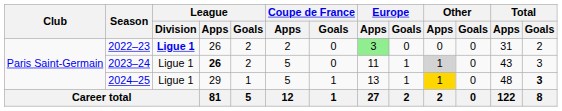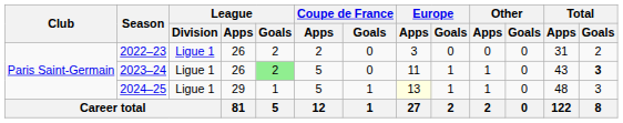2022–23 | League / Division: bold -> normal
2022–23 | Europe / Apps: lightgreen background -> no background
2023–24 | League / Apps: bold -> normal
2023–24 | League / Goals: no background -> lightgreen background
2023–24 | Other / Apps: lightgrey background -> no background
2023–24 | Total / Goals: normal -> bold
2024–25 | Europe / Apps: no background -> lightyellow background
2024–25 | Other / Apps: gold background -> no background
2024–25 | Total / Goals: bold -> normal
